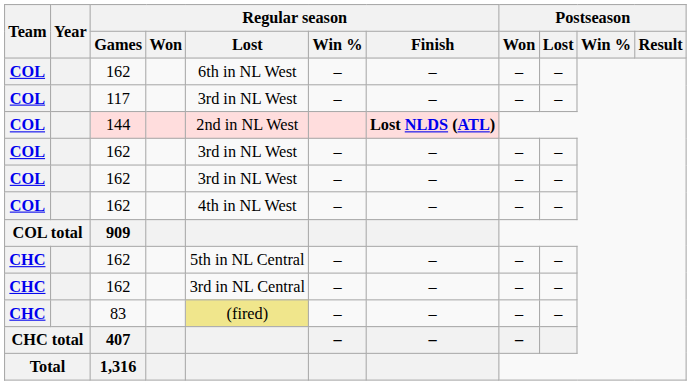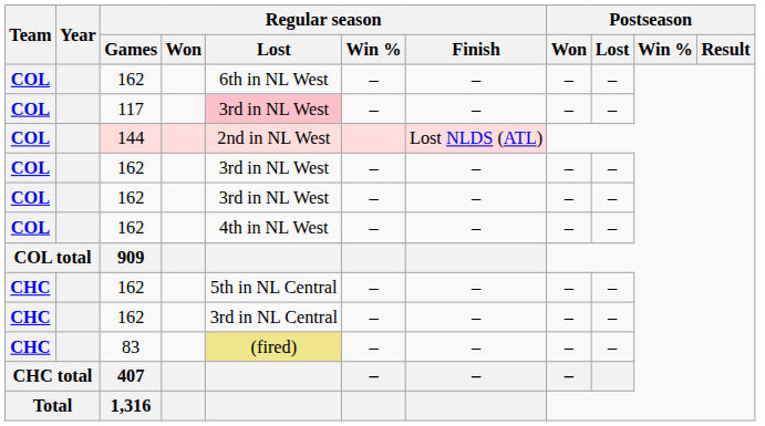117 | Regular season / Lost: no background -> pink background
144 | Regular season / Finish: bold -> normal
